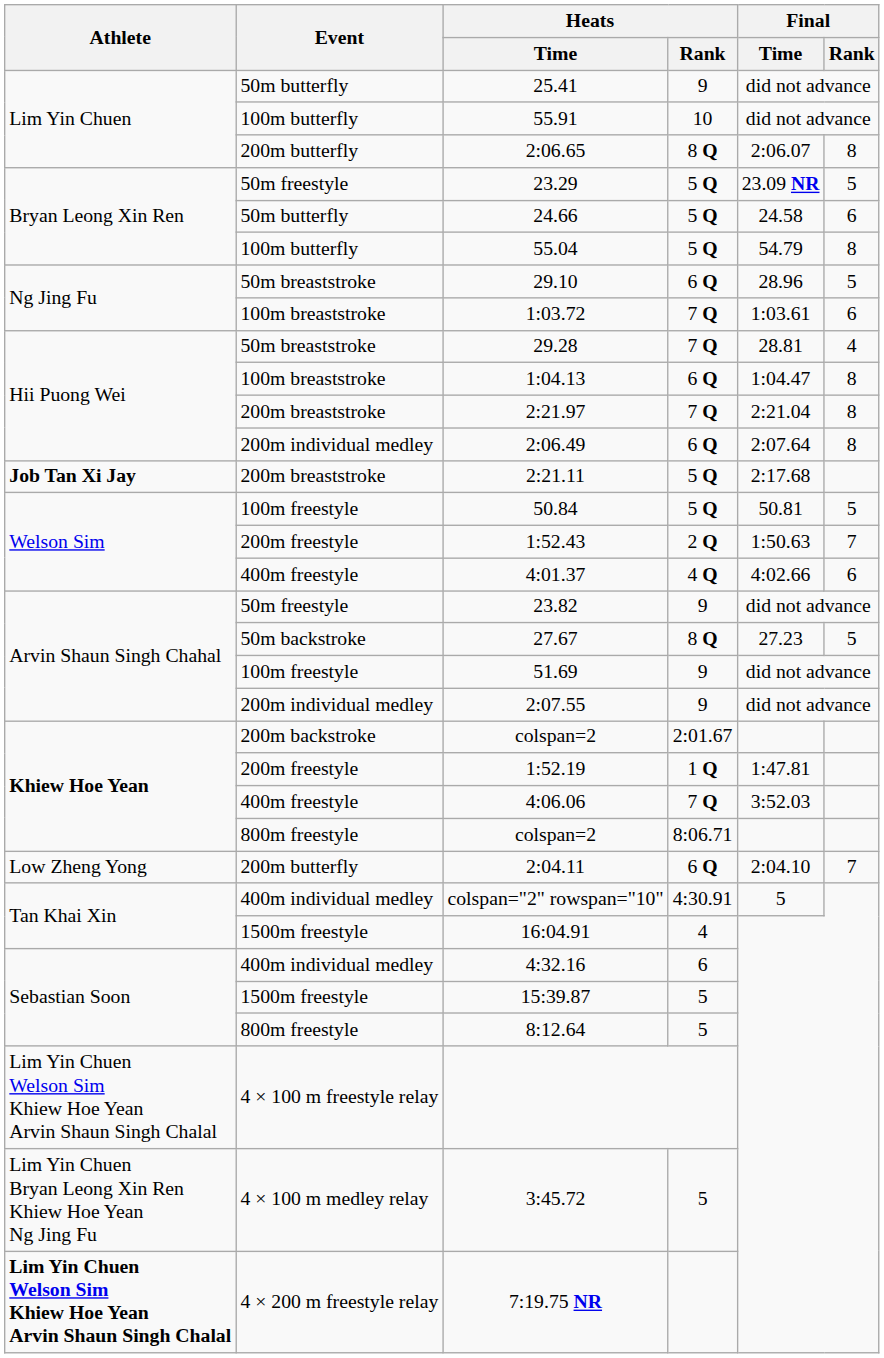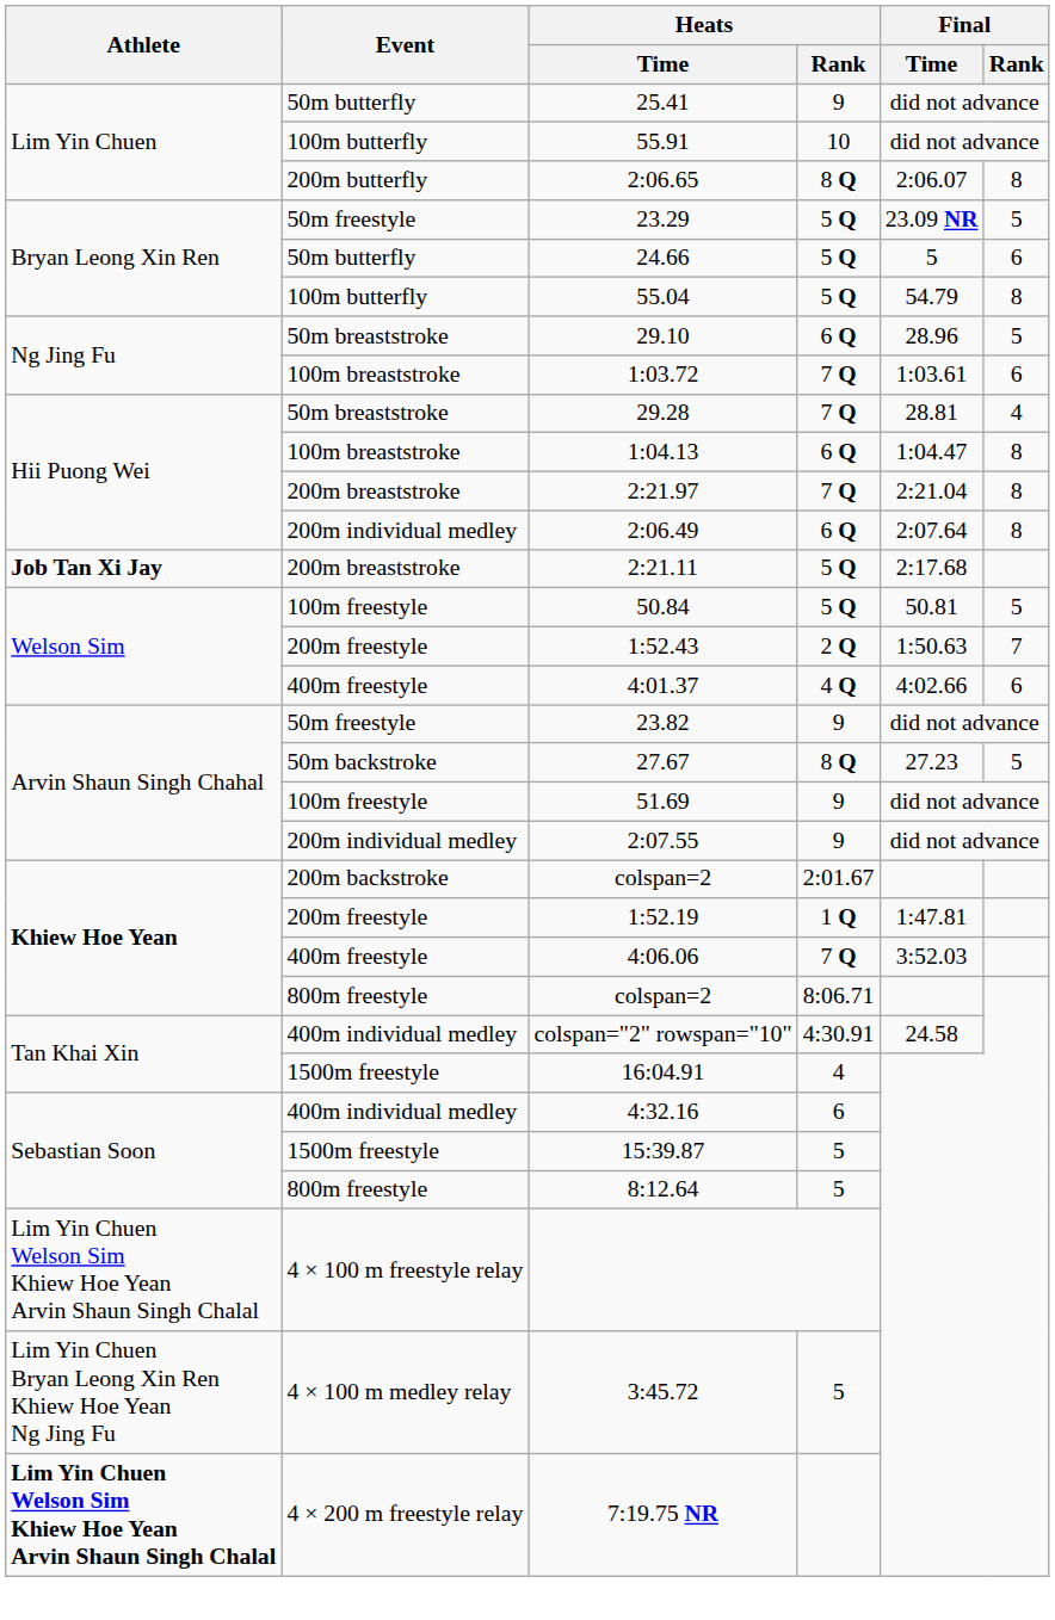24.66 | Final / Time: 24.58 -> 5
- row: Low Zheng Yong | 200m butterfly | 2:04.11 | 6 Q | 2:04.10 | 7
colspan="2" rowspan="10" | Final / Time: 5 -> 24.58
